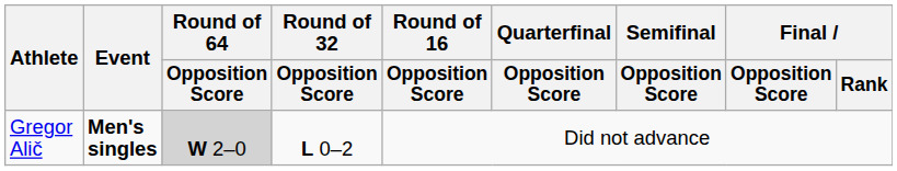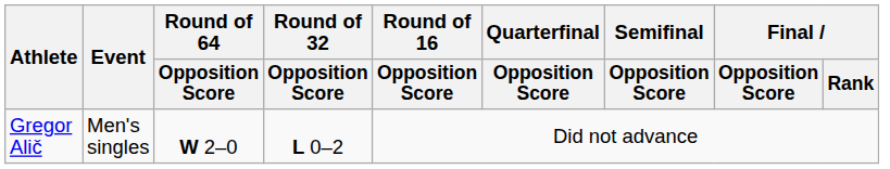Gregor Alič | Event: bold -> normal
Gregor Alič | Round of 64 / Opposition Score: lightgrey background -> no background
